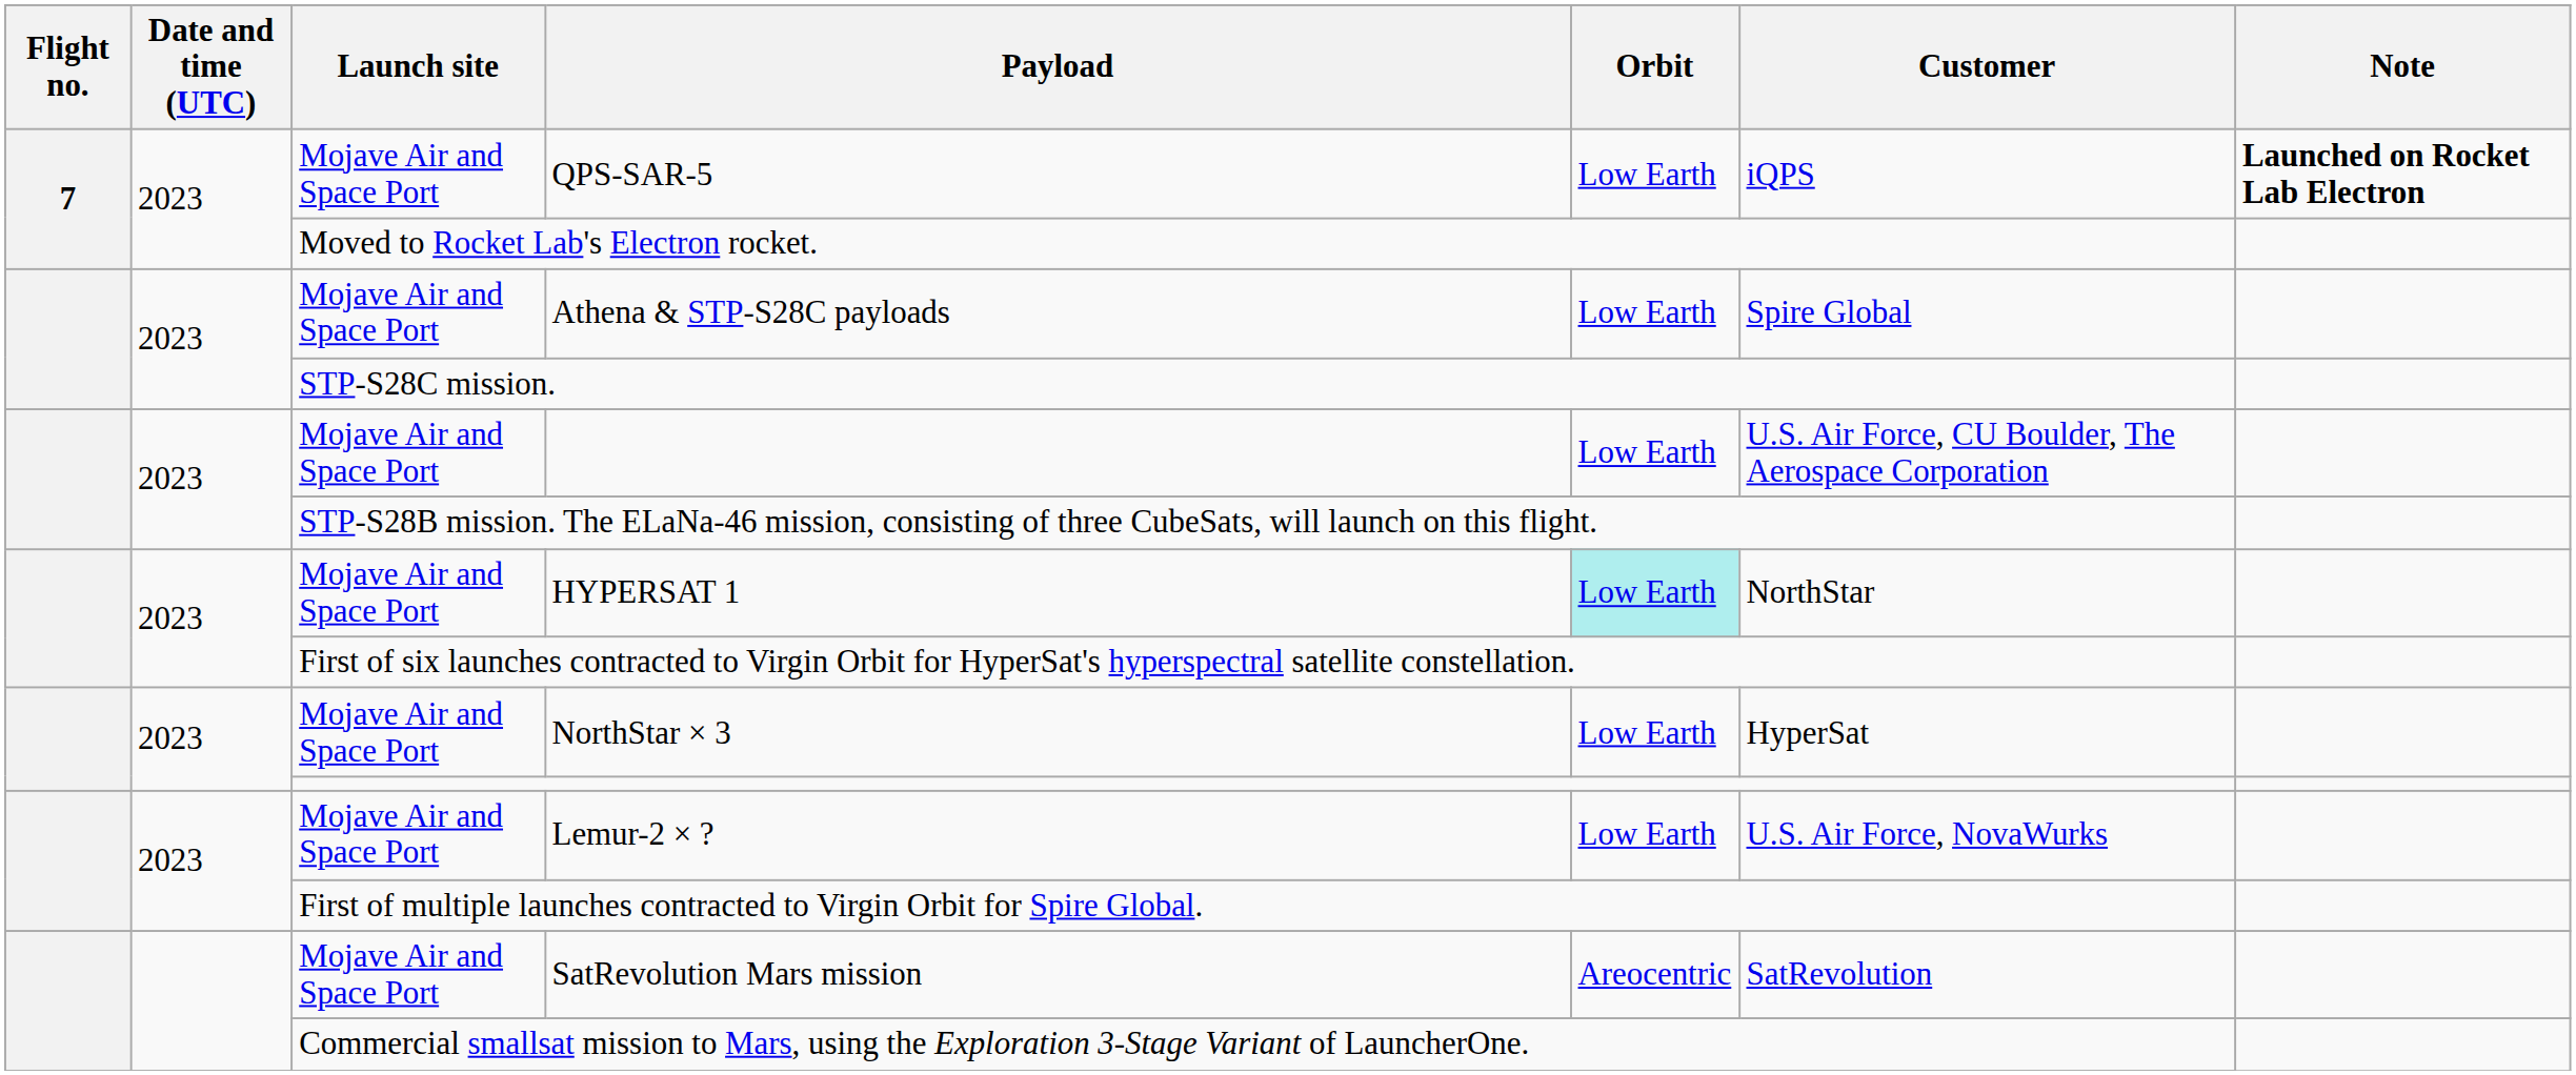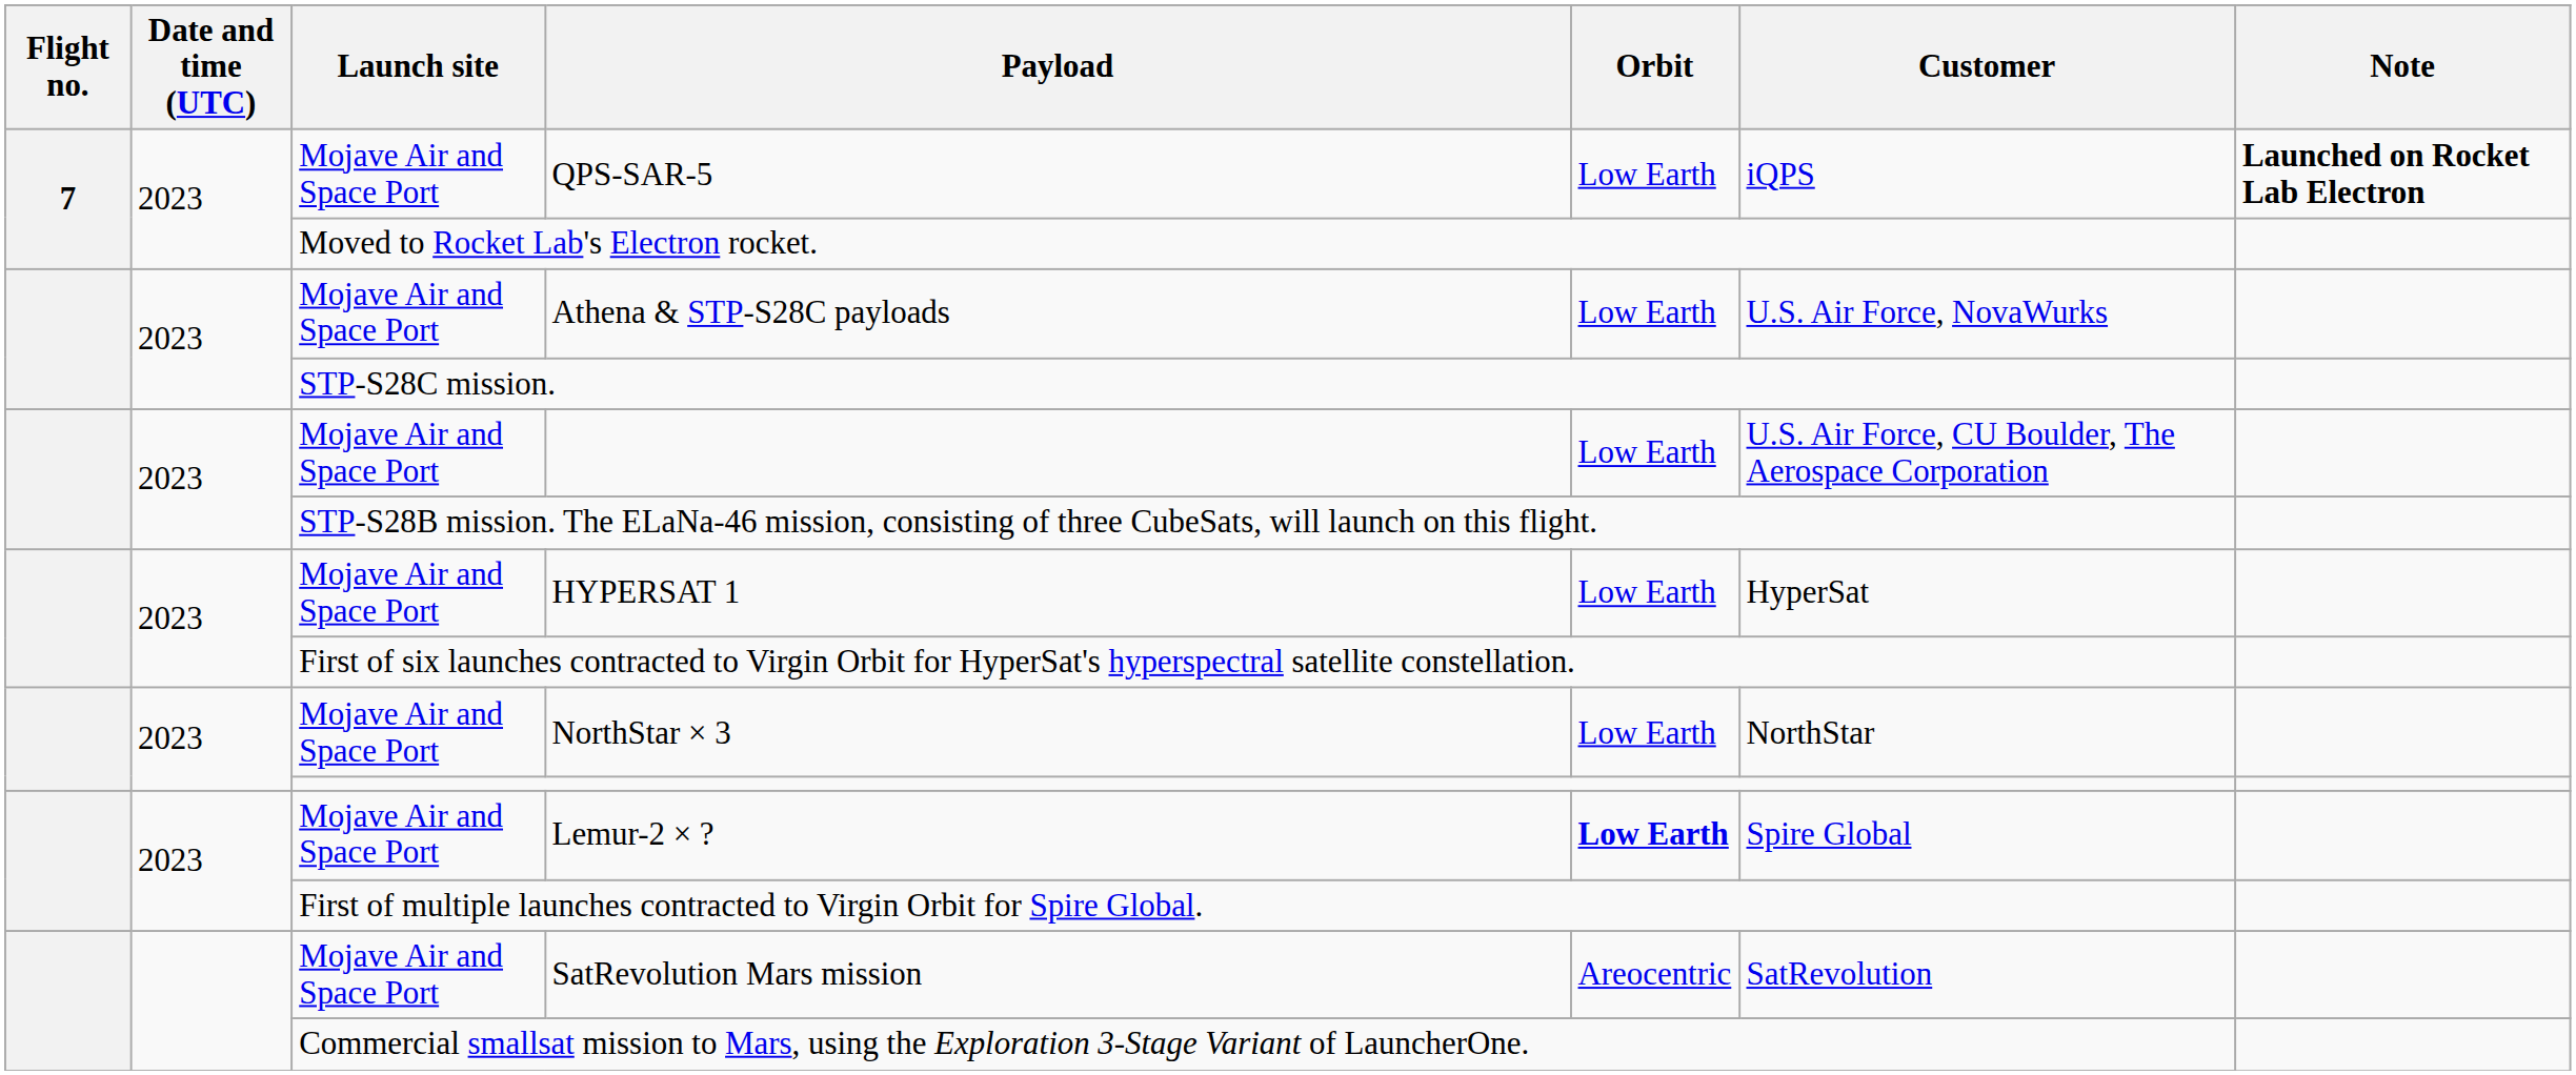Athena & STP-S28C payloads | Customer: Spire Global -> U.S. Air Force, NovaWurks
HYPERSAT 1 | Orbit: paleturquoise background -> no background
HYPERSAT 1 | Customer: NorthStar -> HyperSat
NorthStar × 3 | Customer: HyperSat -> NorthStar
Lemur-2 × ? | Orbit: normal -> bold
Lemur-2 × ? | Customer: U.S. Air Force, NovaWurks -> Spire Global
